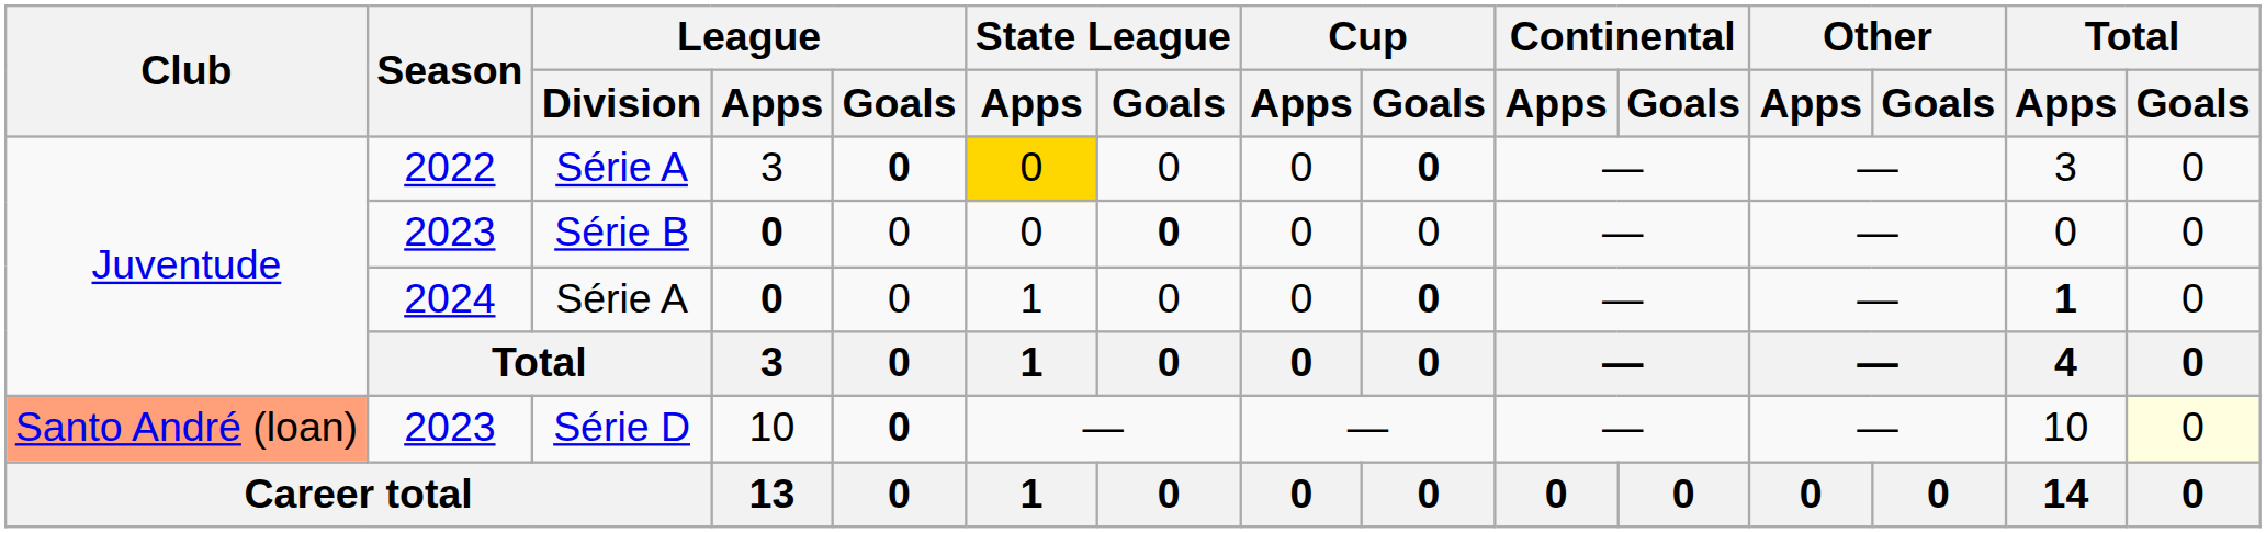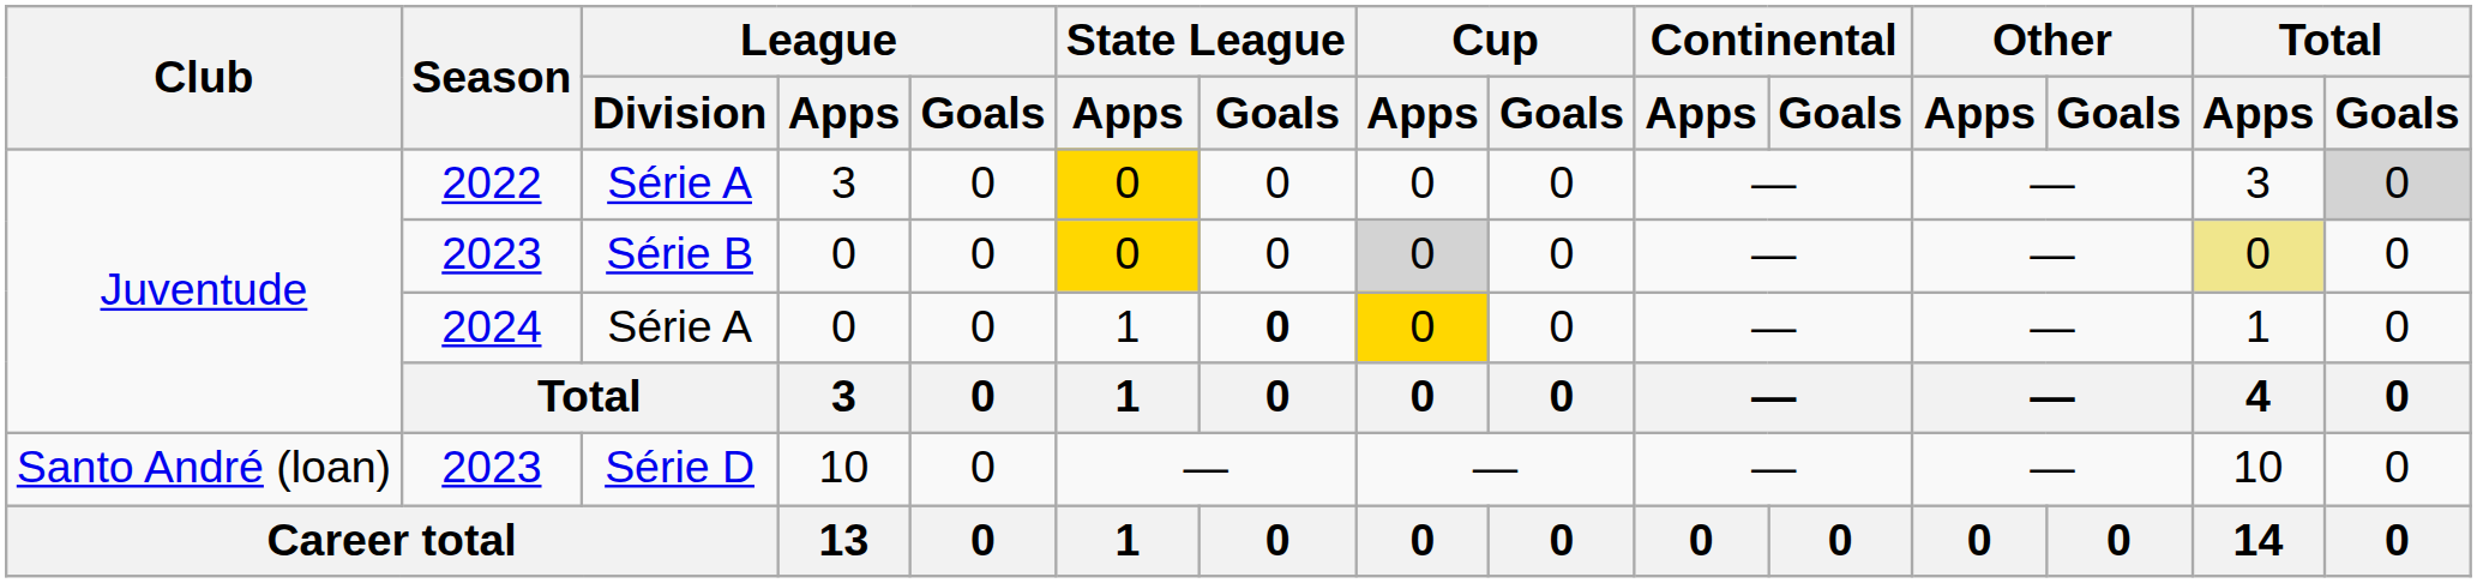2022 | League / Goals: bold -> normal
2022 | Cup / Goals: bold -> normal
2022 | Total / Goals: no background -> lightgrey background
2023 / Série B | League / Apps: bold -> normal
2023 / Série B | State League / Apps: no background -> gold background
2023 / Série B | State League / Goals: bold -> normal
2023 / Série B | Cup / Apps: no background -> lightgrey background
2023 / Série B | Total / Apps: no background -> khaki background
2024 | League / Apps: bold -> normal
2024 | State League / Goals: normal -> bold
2024 | Cup / Apps: no background -> gold background
2024 | Cup / Goals: bold -> normal
2024 | Total / Apps: bold -> normal
2023 / Série D | Club: lightsalmon background -> no background
2023 / Série D | League / Goals: bold -> normal
2023 / Série D | Total / Goals: lightyellow background -> no background
